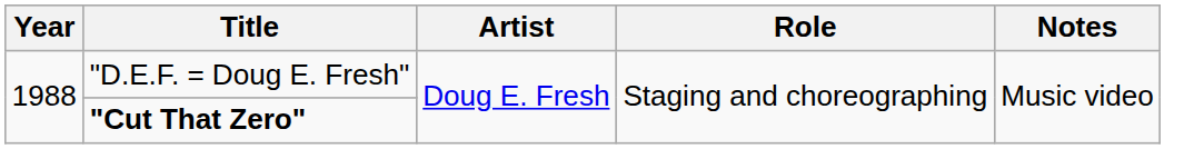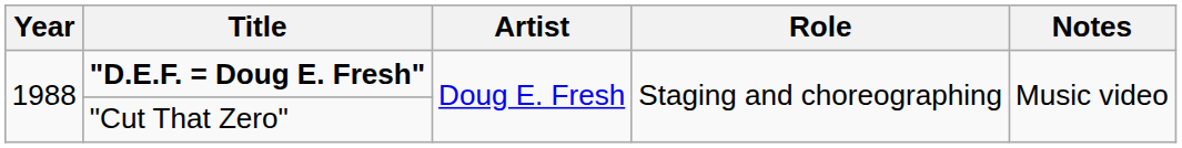"D.E.F. = Doug E. Fresh" | Title: normal -> bold
"Cut That Zero" | Title: bold -> normal
